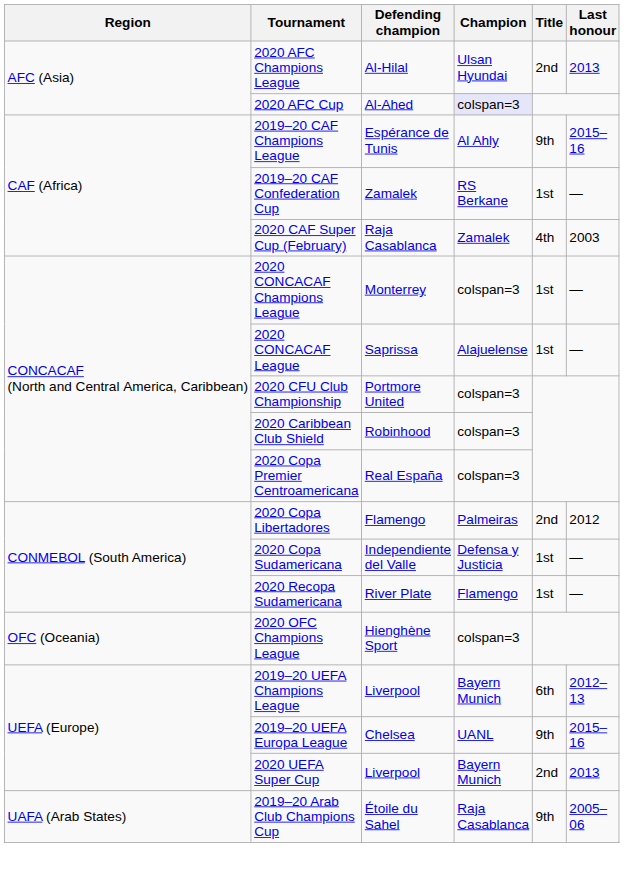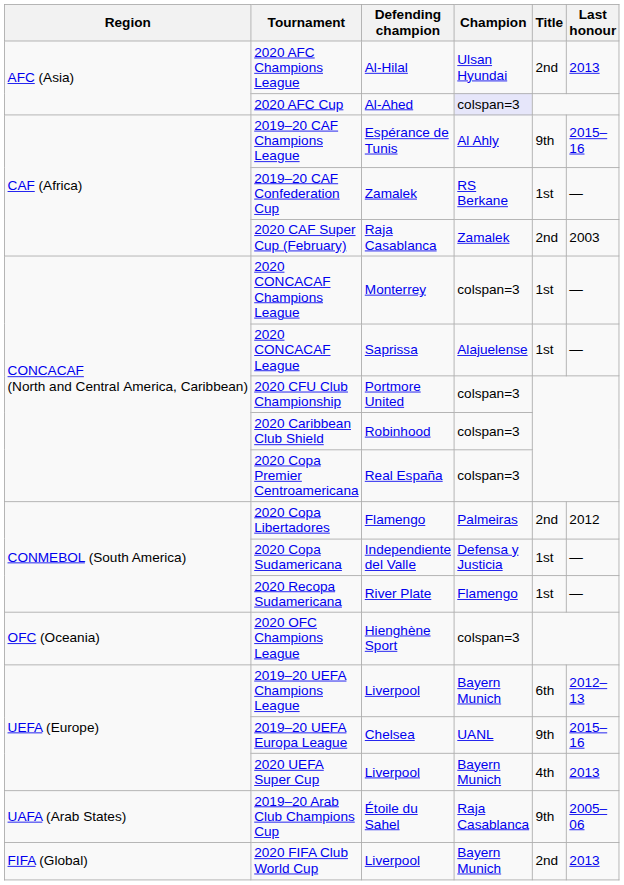2020 CAF Super Cup (February) | Title: 4th -> 2nd
2020 UEFA Super Cup | Title: 2nd -> 4th
+ row: FIFA (Global) | 2020 FIFA Club World Cup | Liverpool | Bayern Munich | 2nd | 2013
